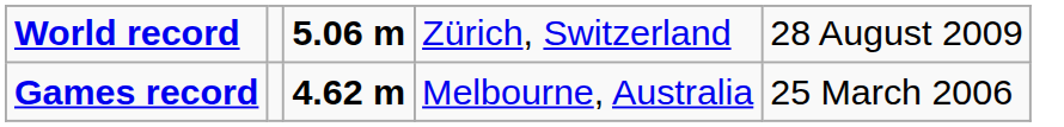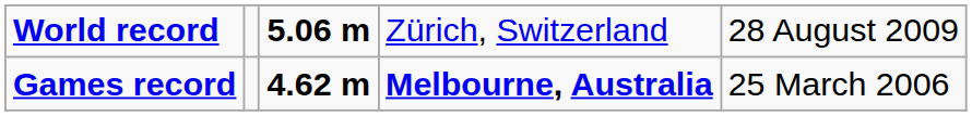Games record | column 4: normal -> bold
